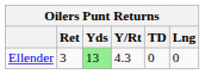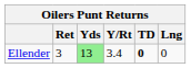Ellender | Y/Rt: 4.3 -> 3.4
Ellender | TD: normal -> bold
